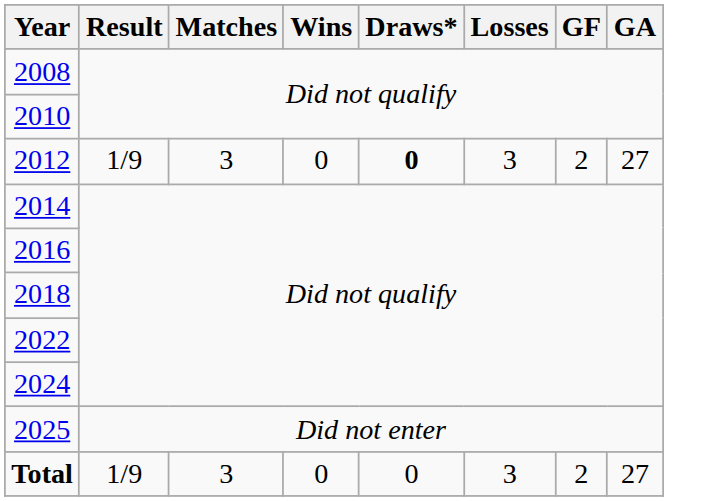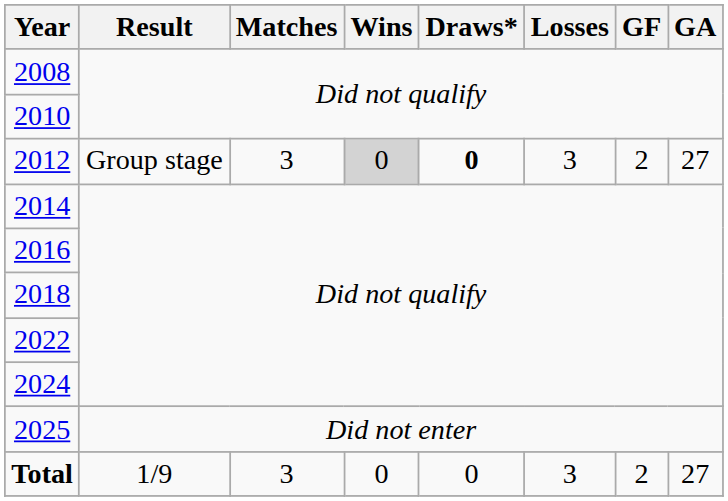2012 | Result: 1/9 -> Group stage
2012 | Wins: no background -> lightgrey background
